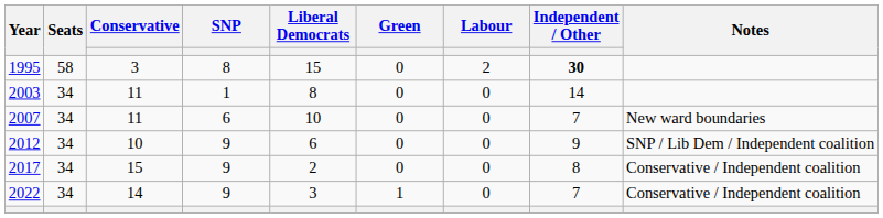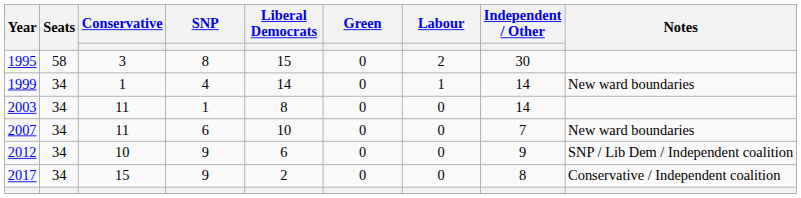1995 | Independent / Other: bold -> normal
+ row: 1999 | 34 | 1 | 4 | 14 | 0 | 1 | 14 | New ward boundaries
- row: 2022 | 34 | 14 | 9 | 3 | 1 | 0 | 7 | Conservative / Independent coalition
